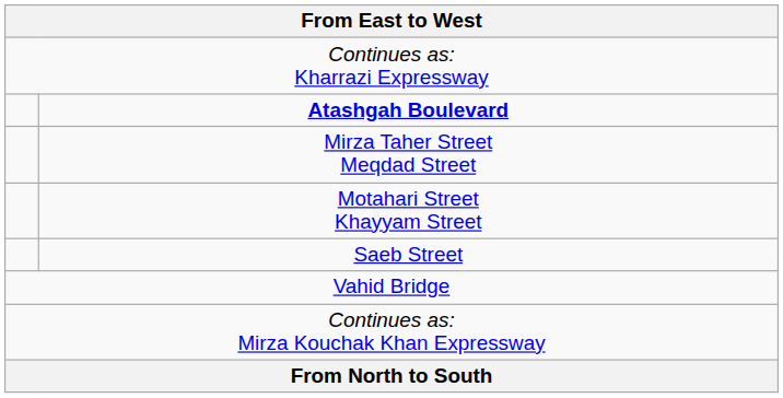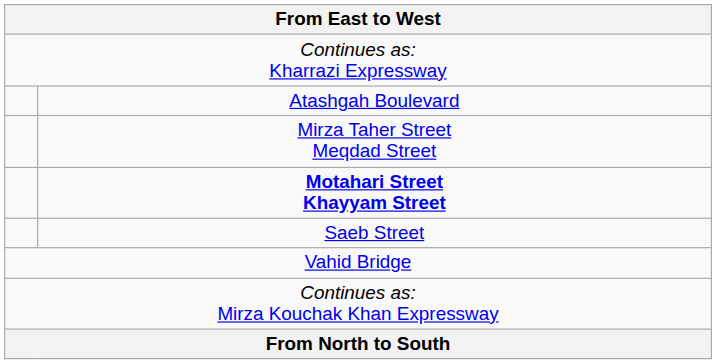Atashgah Boulevard | column 2: bold -> normal
Motahari Street Khayyam Street | column 2: normal -> bold
